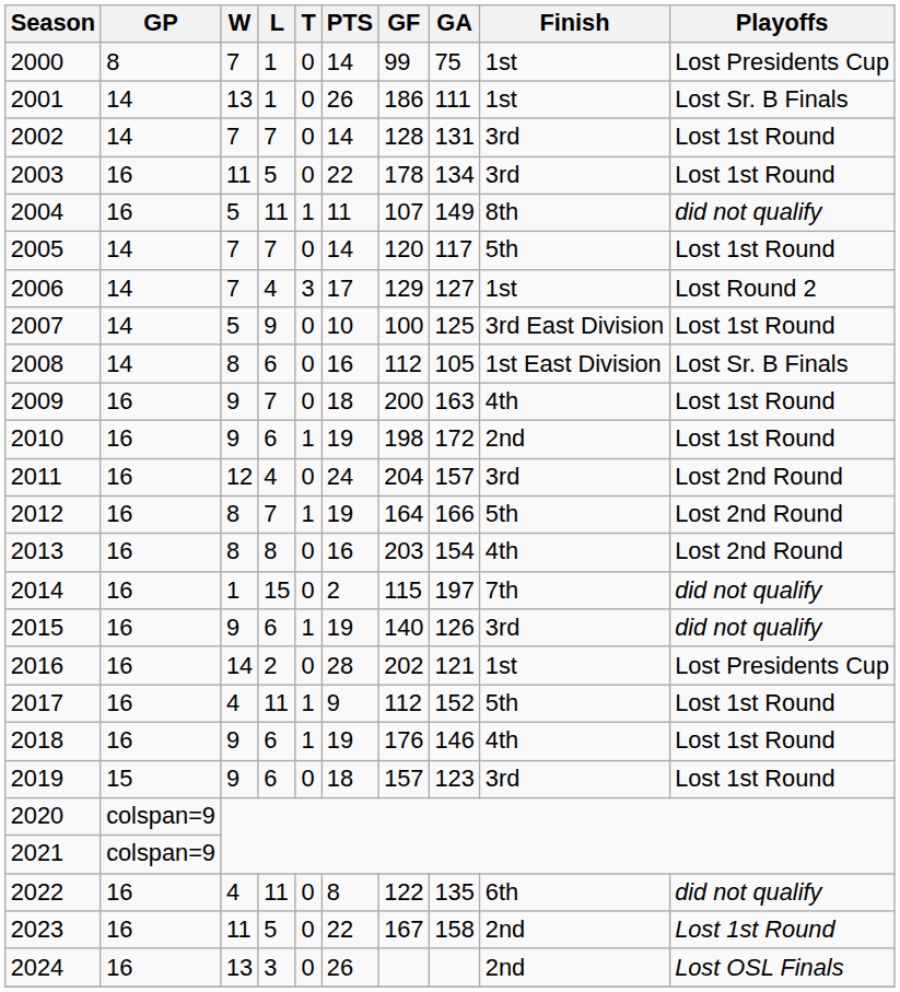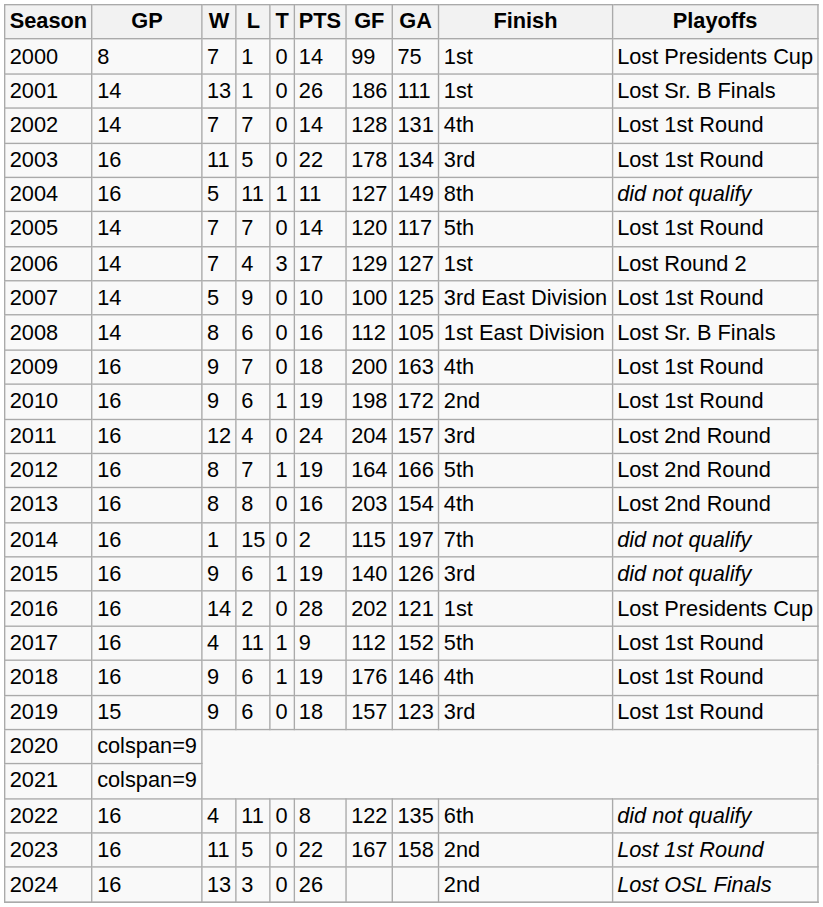2002 | Finish: 3rd -> 4th
2004 | GF: 107 -> 127
